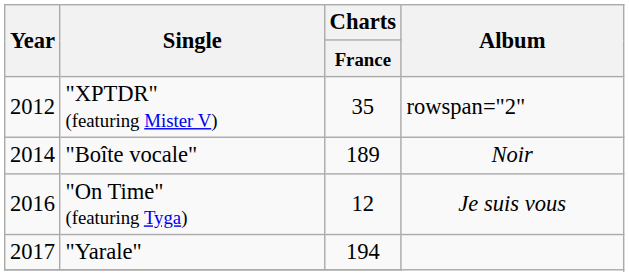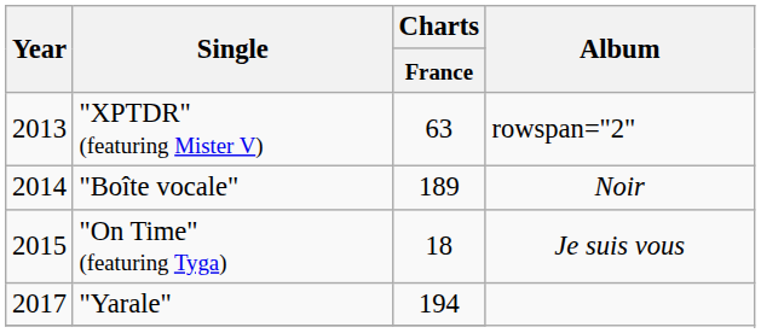"XPTDR" (featuring Mister V) | Year: 2012 -> 2013
"XPTDR" (featuring Mister V) | Charts / France: 35 -> 63
"On Time" (featuring Tyga) | Year: 2016 -> 2015
"On Time" (featuring Tyga) | Charts / France: 12 -> 18
